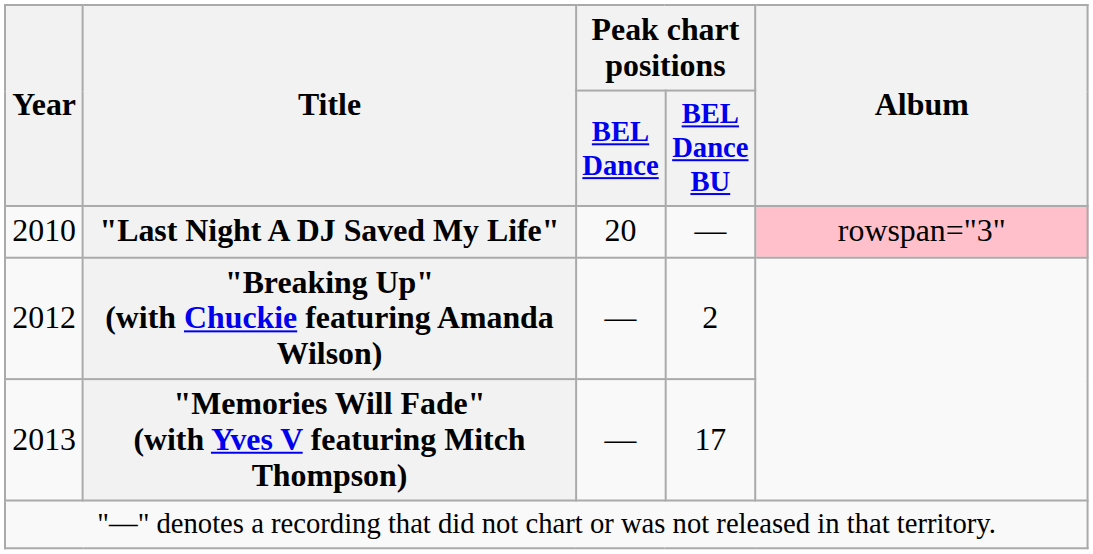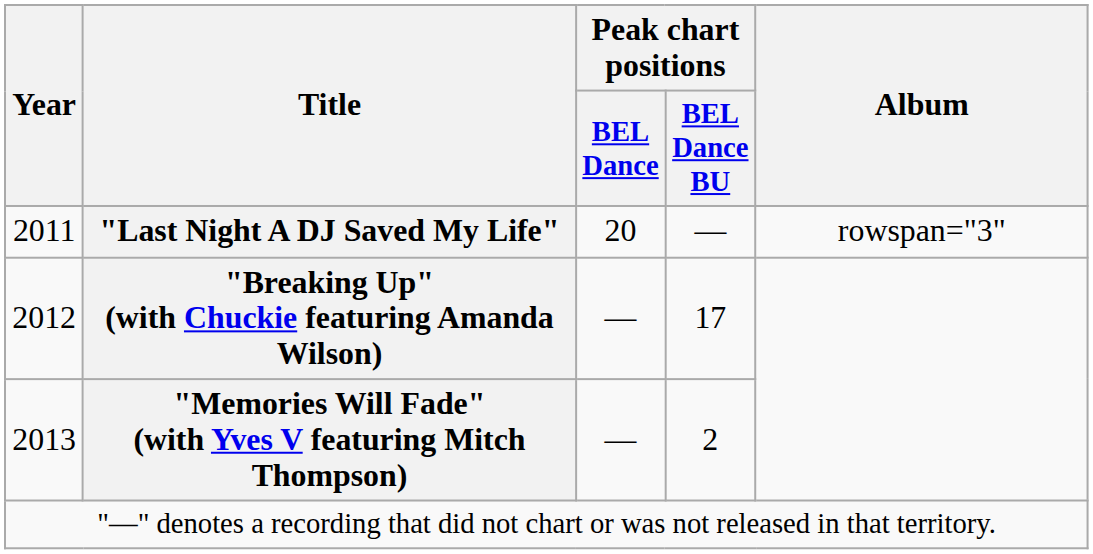"Last Night A DJ Saved My Life" | Year: 2010 -> 2011
"Last Night A DJ Saved My Life" | Album: pink background -> no background
"Breaking Up" (with Chuckie featuring Amanda Wilson) | Peak chart positions / BEL Dance BU: 2 -> 17
"Memories Will Fade" (with Yves V featuring Mitch Thompson) | Peak chart positions / BEL Dance BU: 17 -> 2
